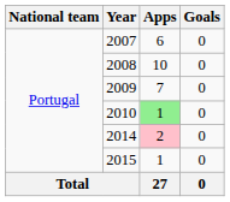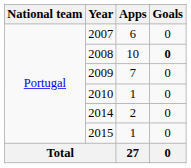2008 | Goals: normal -> bold
2010 | Apps: lightgreen background -> no background
2014 | Apps: pink background -> no background
